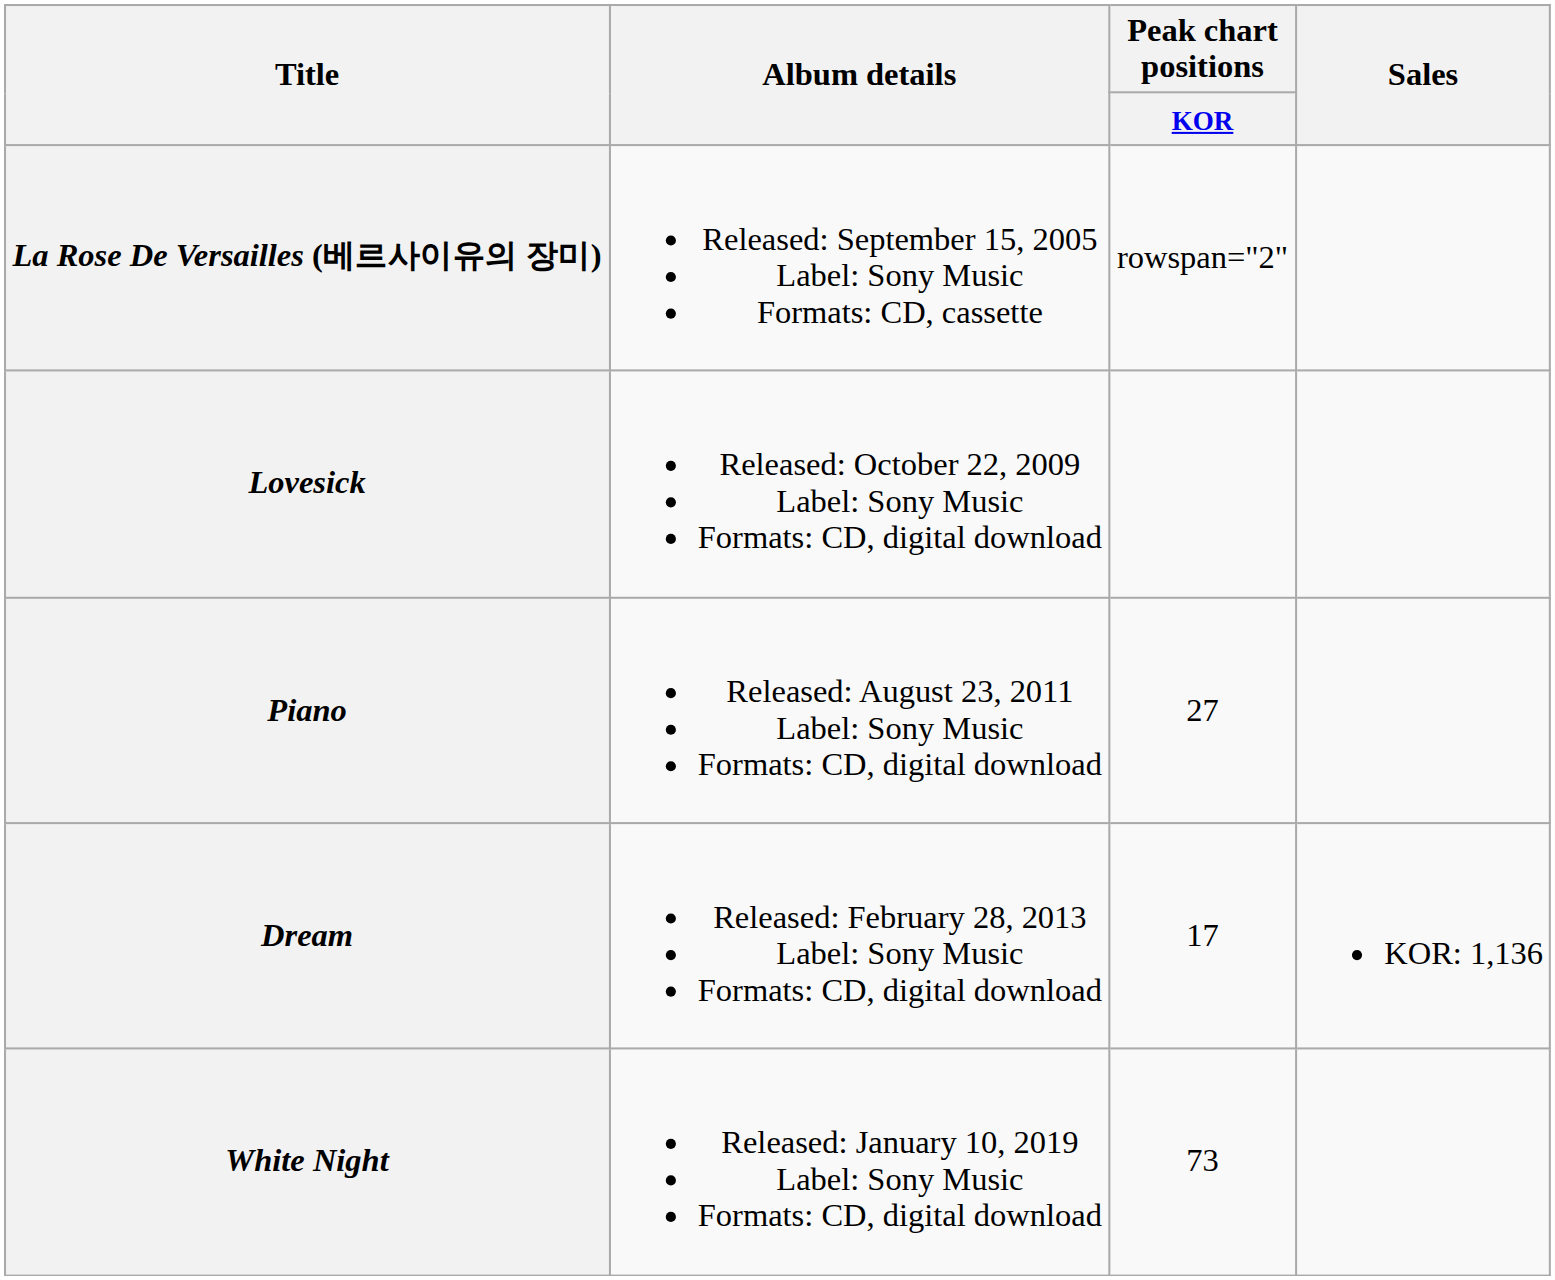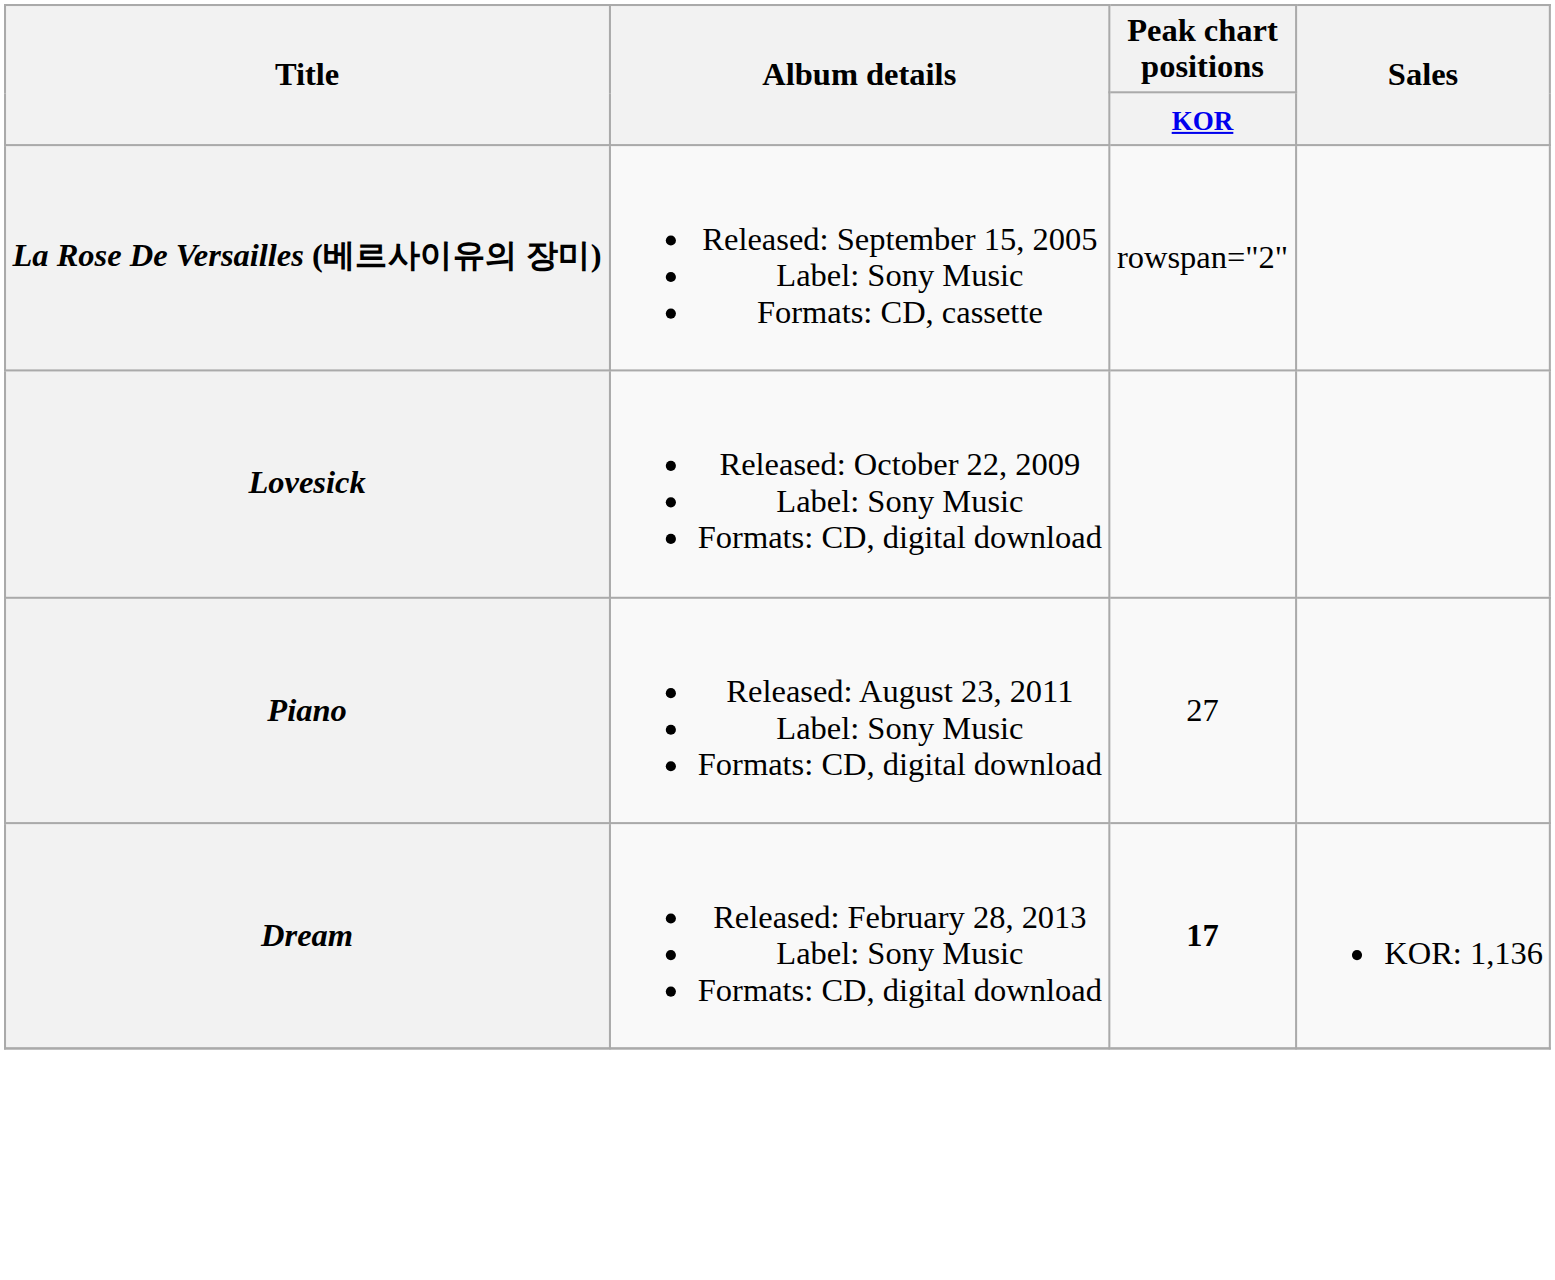Dream | Peak chart positions / KOR: normal -> bold
- row: White Night | Released: January 10, 2019 Label: Sony Music Formats: CD, digital download | 73
